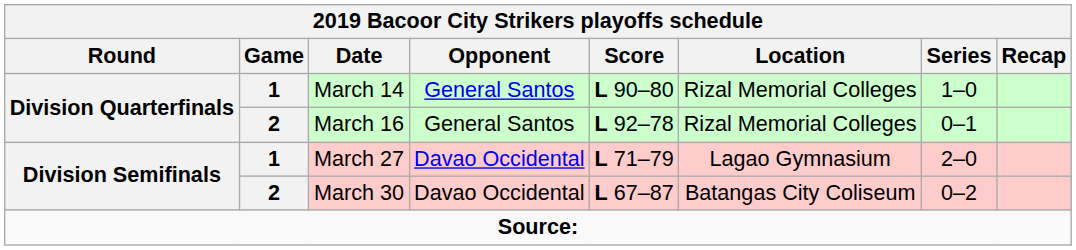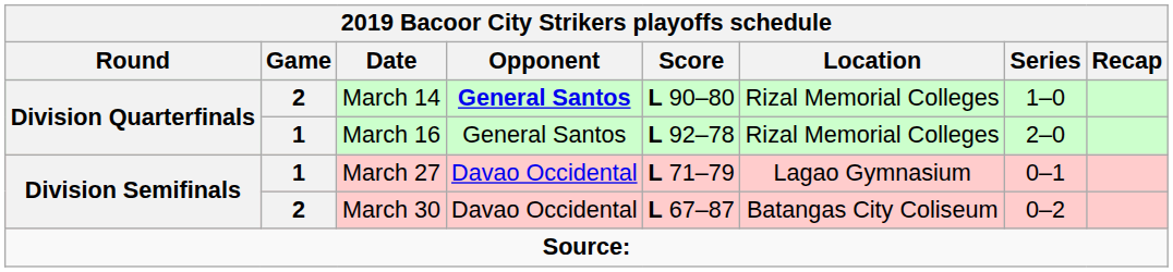March 14 | Game: 1 -> 2
March 14 | Opponent: normal -> bold
March 16 | Game: 2 -> 1
March 16 | Series: 0–1 -> 2–0
March 27 | Series: 2–0 -> 0–1
